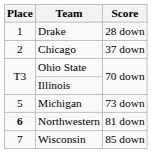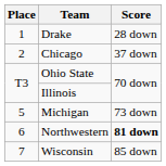Northwestern | Place: bold -> normal
Northwestern | Score: normal -> bold
